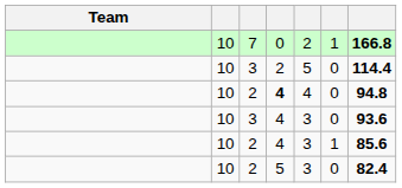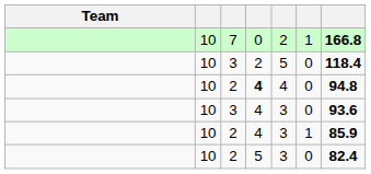row 3 | column 7: 114.4 -> 118.4
row 6 | column 7: 85.6 -> 85.9
